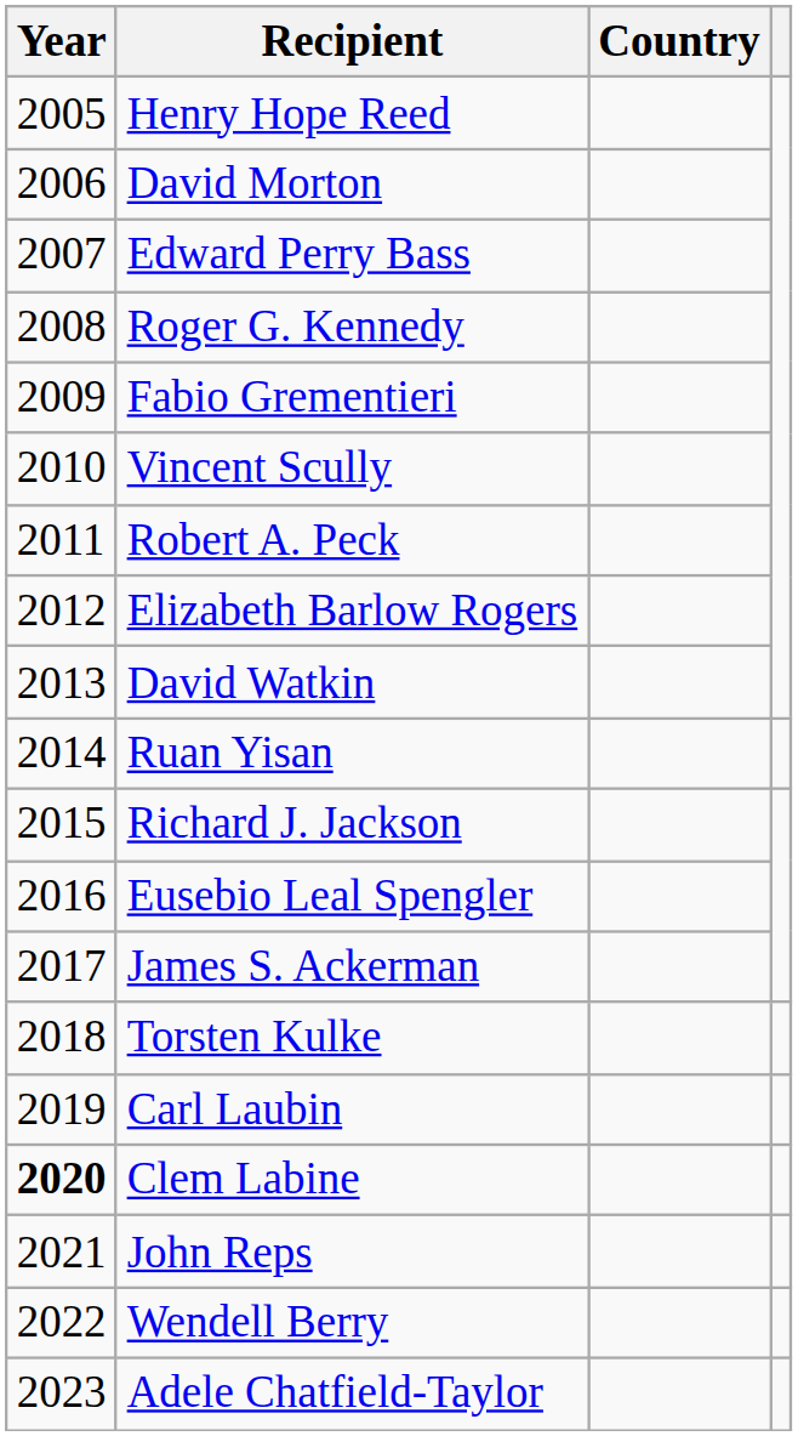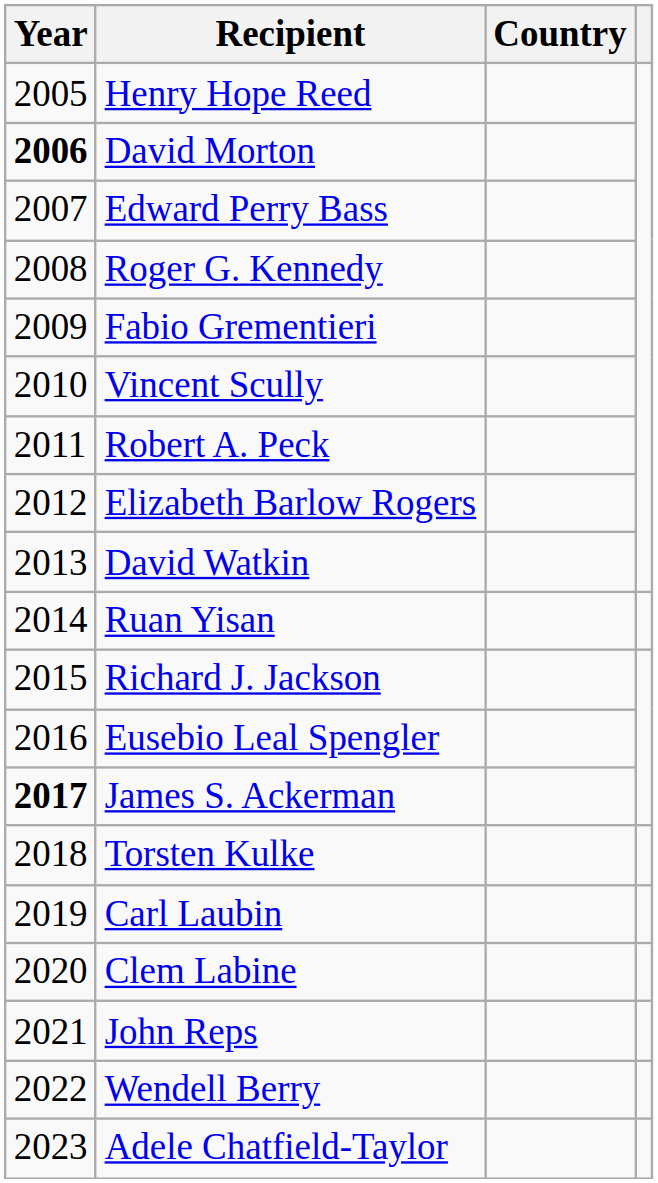David Morton | Year: normal -> bold
James S. Ackerman | Year: normal -> bold
Clem Labine | Year: bold -> normal
